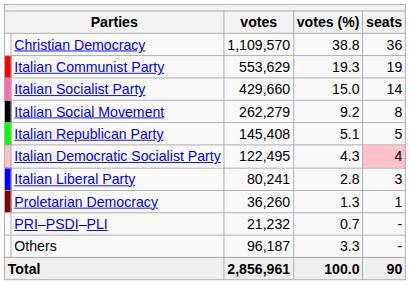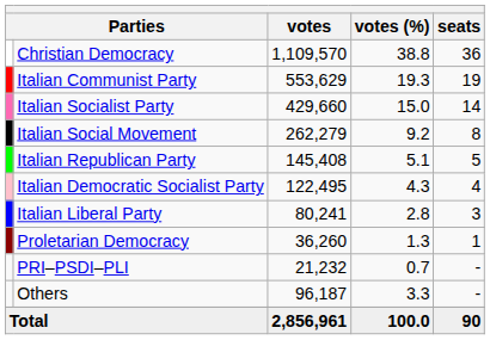Italian Democratic Socialist Party | seats: pink background -> no background
